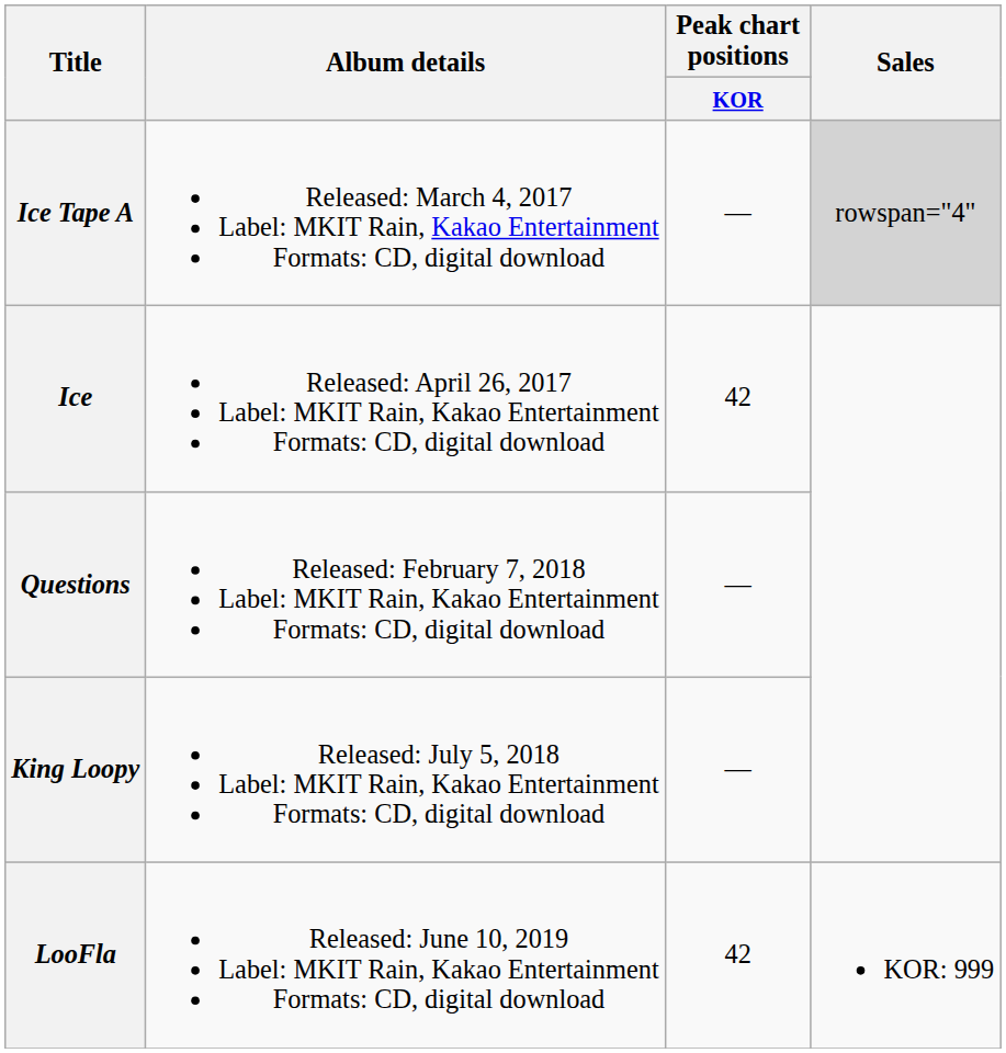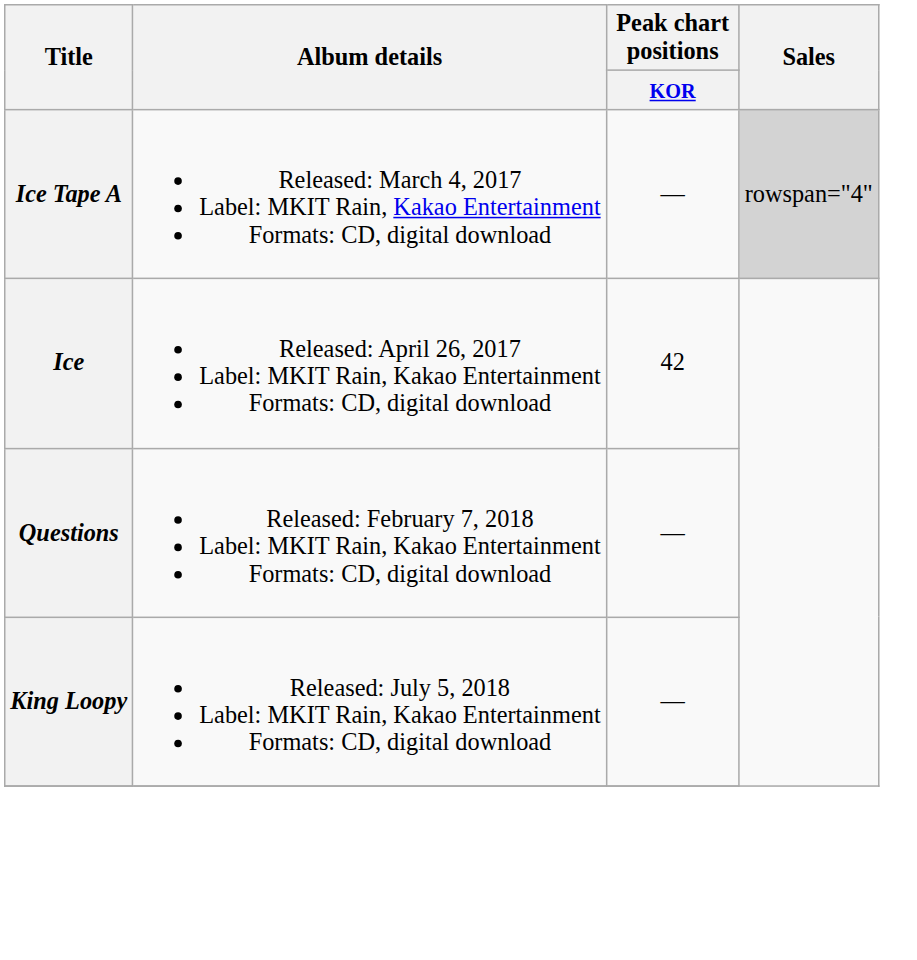- row: LooFla | Released: June 10, 2019 Label: MKIT Rain, Kakao Entertainment Formats: CD, digital download | 42 | KOR: 999
